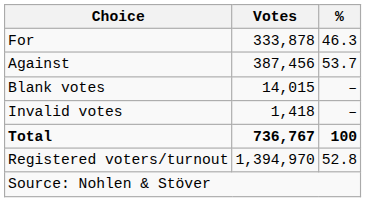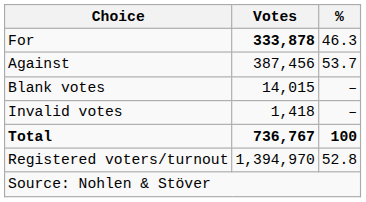For | Votes: normal -> bold
